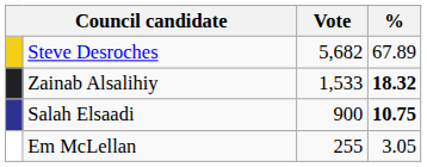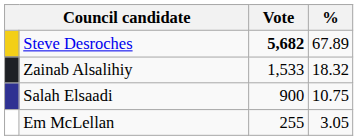Steve Desroches | Vote: normal -> bold
Zainab Alsalihiy | %: bold -> normal
Salah Elsaadi | %: bold -> normal
